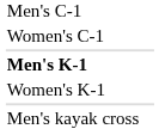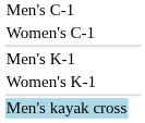Men's K-1 | column 1: bold -> normal
Men's kayak cross | column 1: no background -> lightblue background
